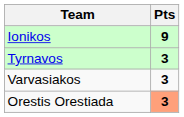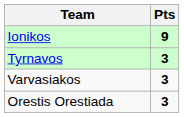Orestis Orestiada | Pts: lightsalmon background -> no background
